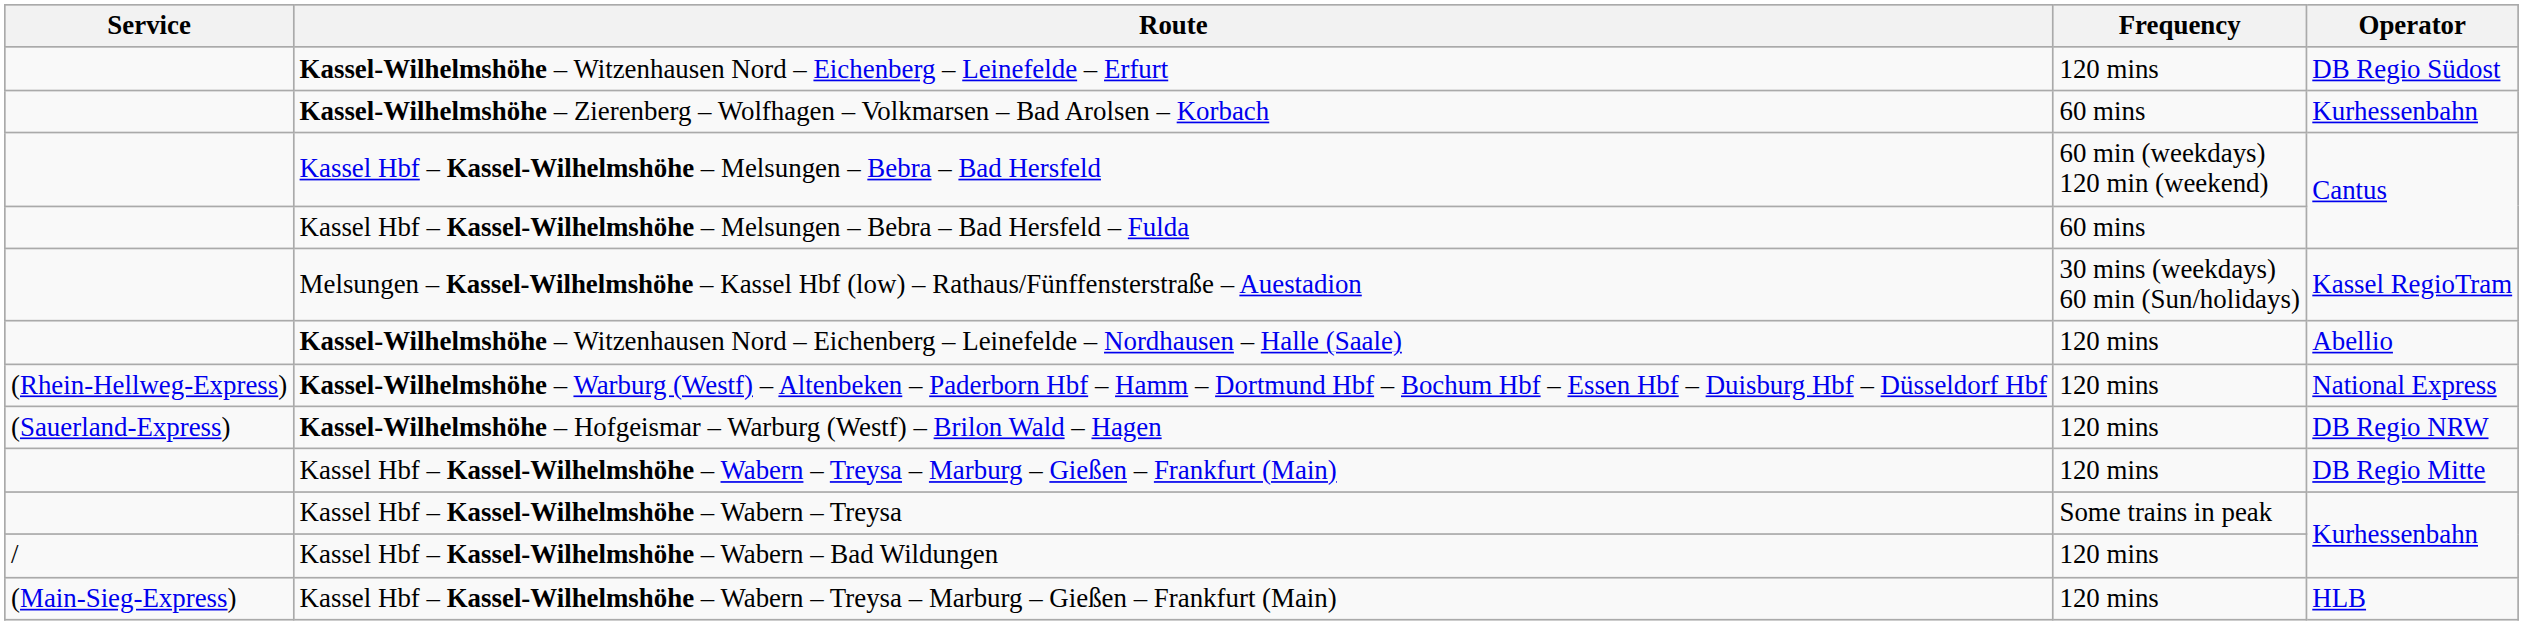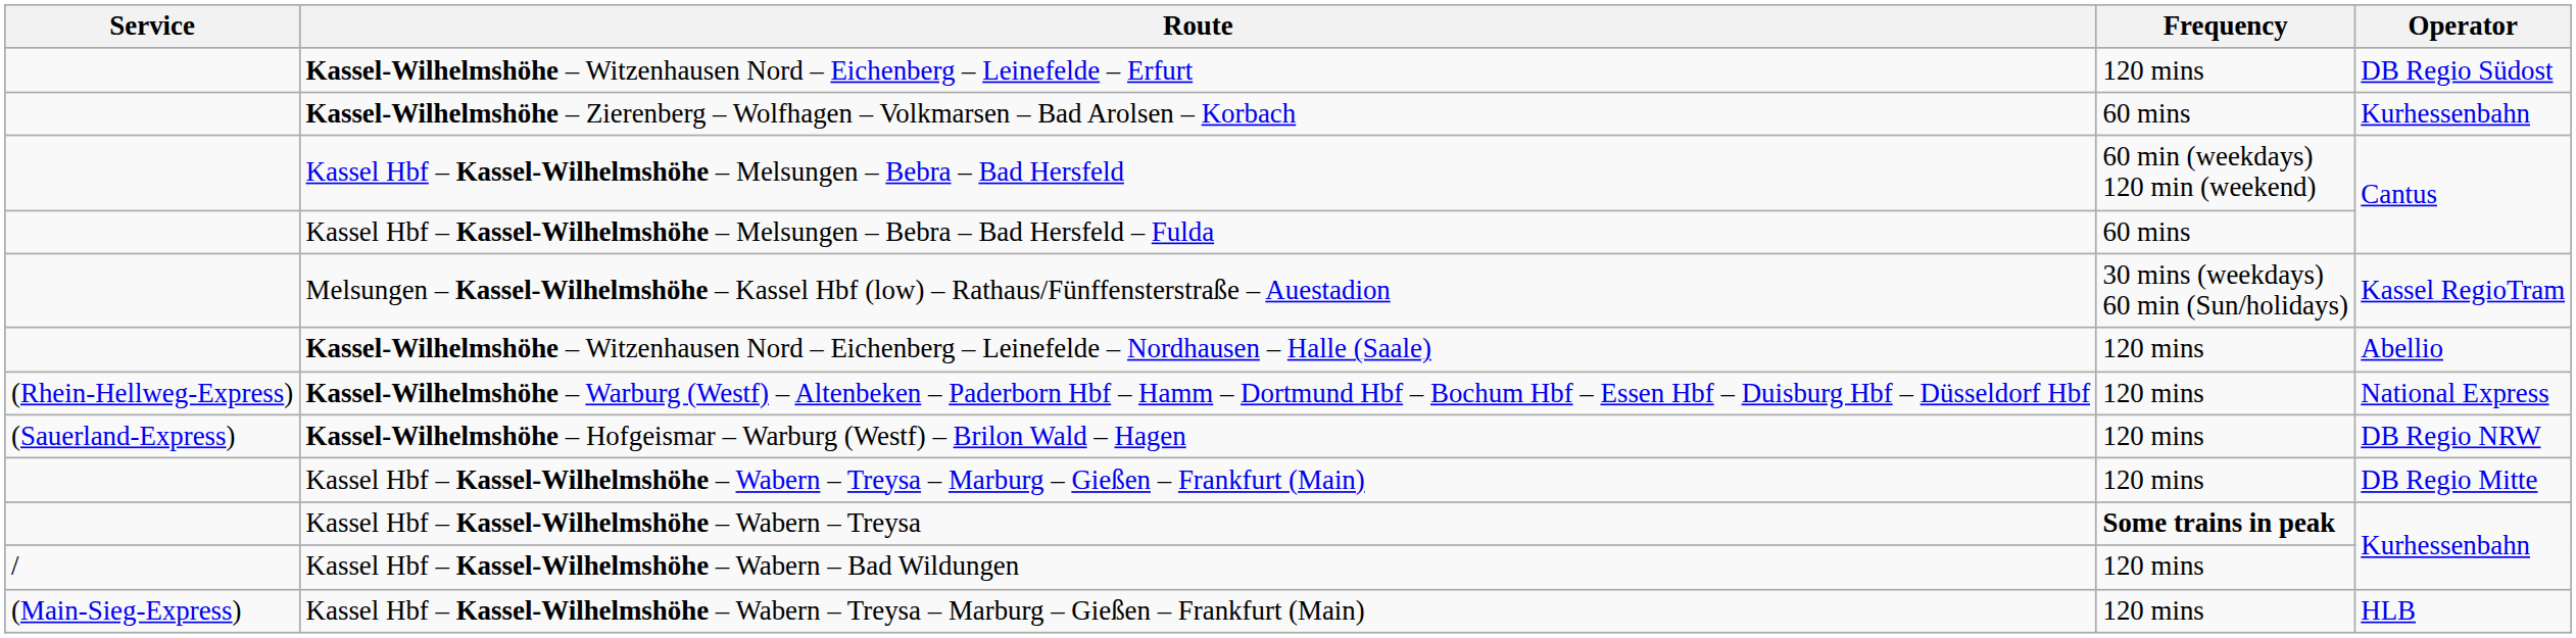Kassel Hbf – Kassel-Wilhelmshöhe – Wabern – Treysa | Frequency: normal -> bold
